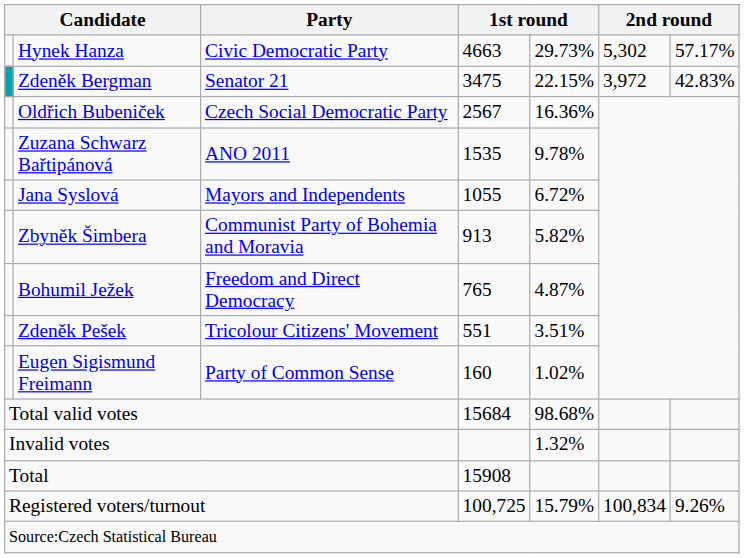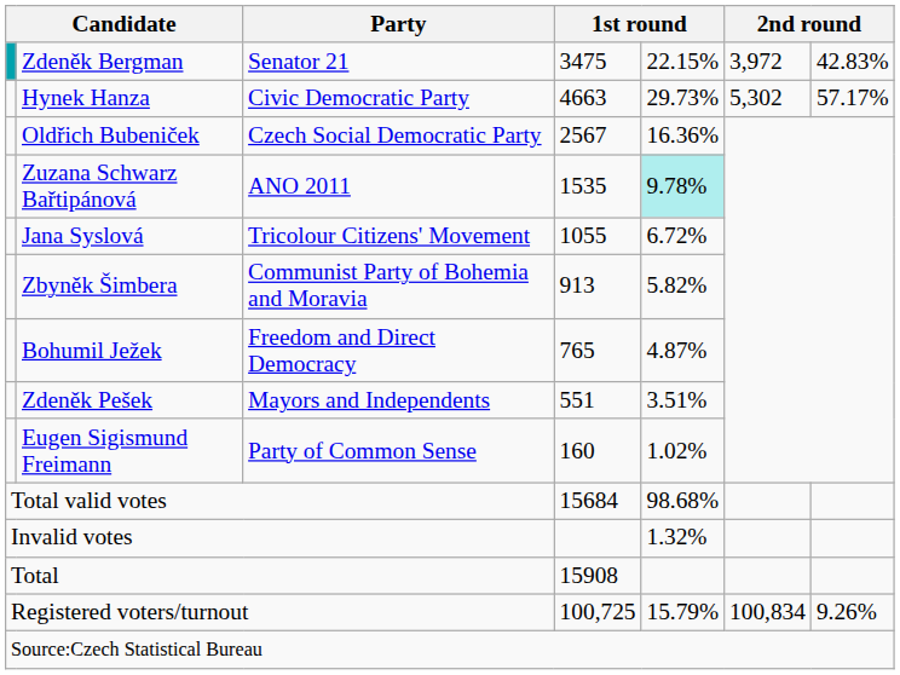rows swapped: Hynek Hanza <-> Zdeněk Bergman
Zuzana Schwarz Bařtipánová | column 5: no background -> paleturquoise background
Jana Syslová | Party: Mayors and Independents -> Tricolour Citizens' Movement
Zdeněk Pešek | Party: Tricolour Citizens' Movement -> Mayors and Independents
